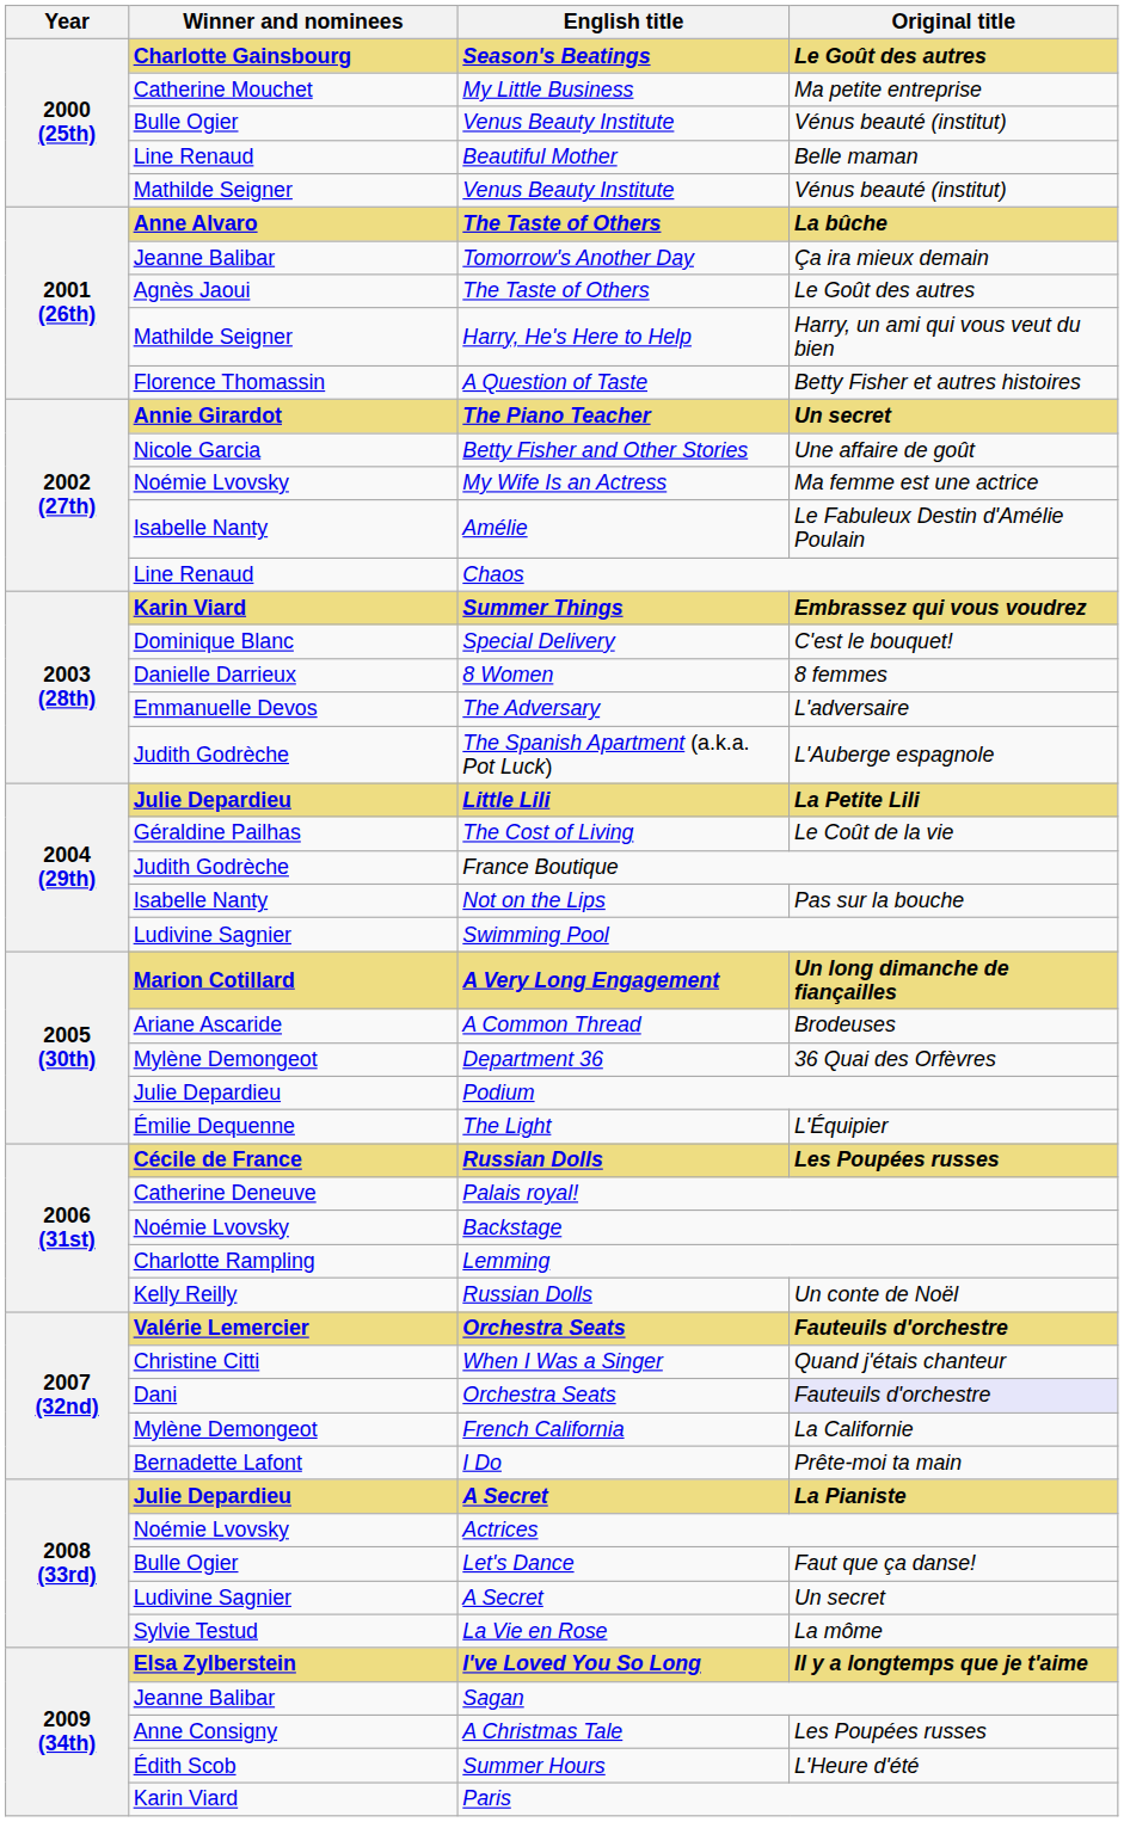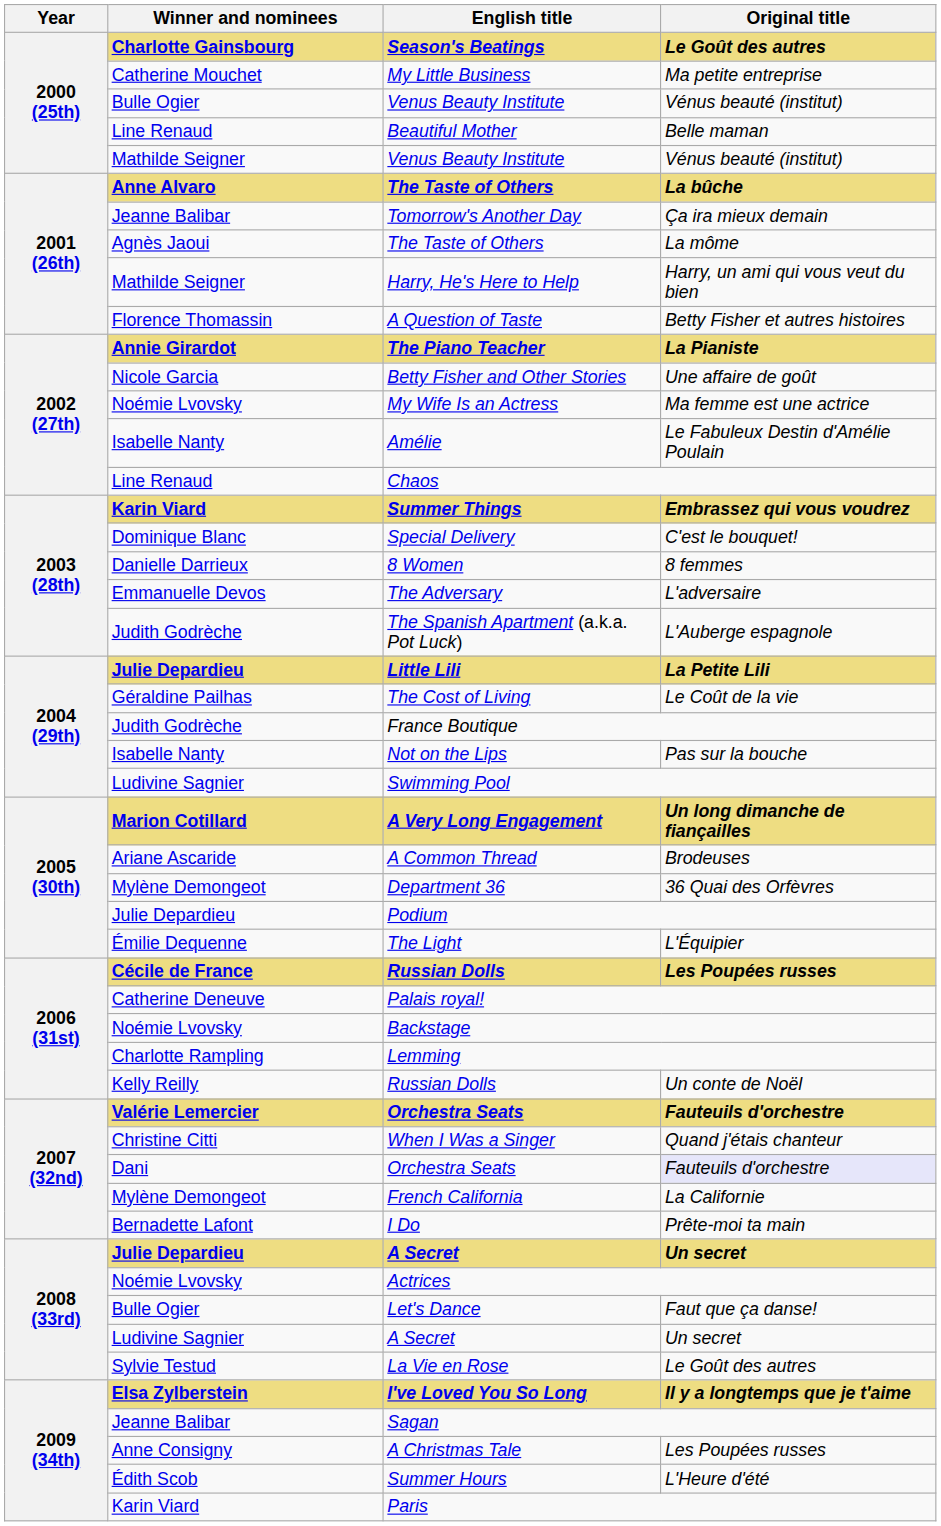Agnès Jaoui / The Taste of Others | Original title: Le Goût des autres -> La môme
The Piano Teacher | Original title: Un secret -> La Pianiste
Julie Depardieu / A Secret | Original title: La Pianiste -> Un secret
La Vie en Rose | Original title: La môme -> Le Goût des autres
